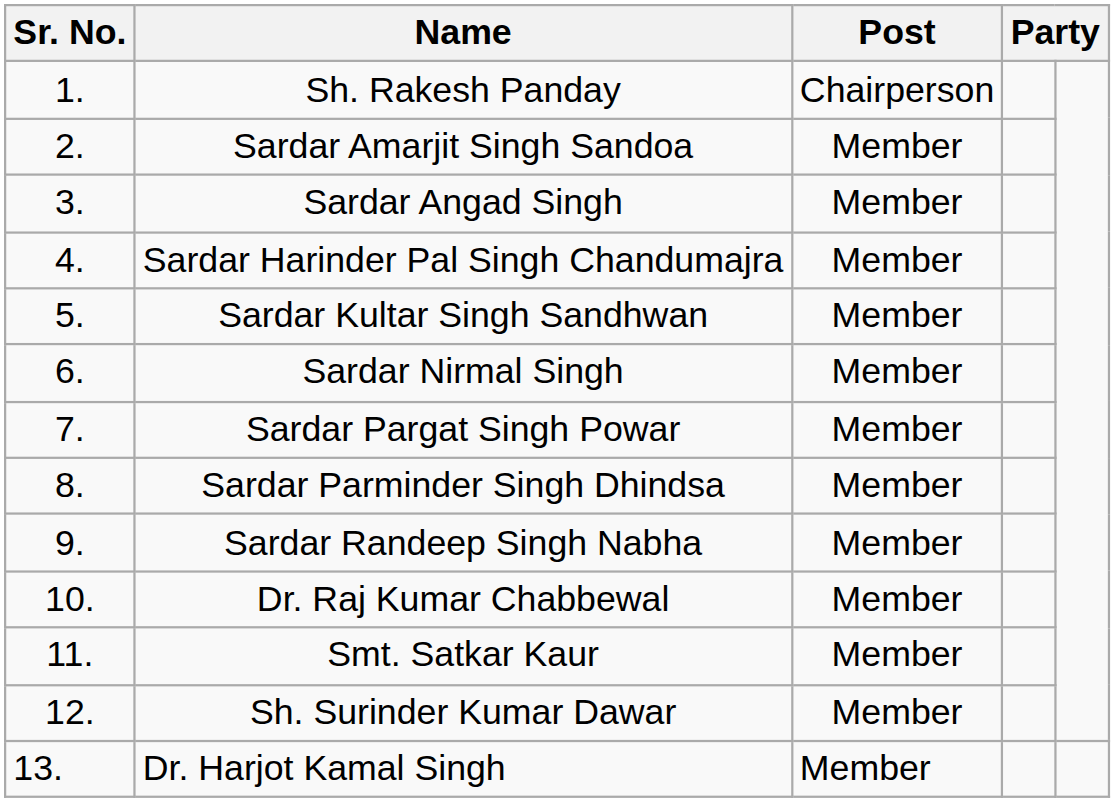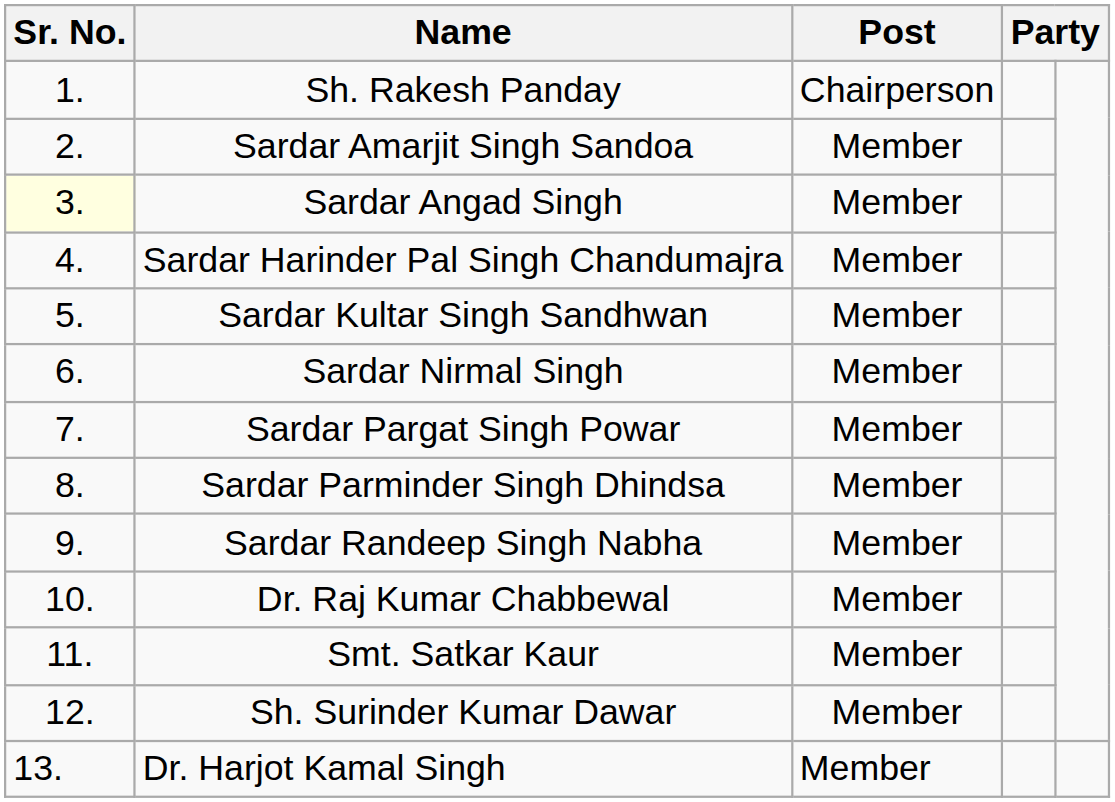Sardar Angad Singh | Sr. No.: no background -> lightyellow background
